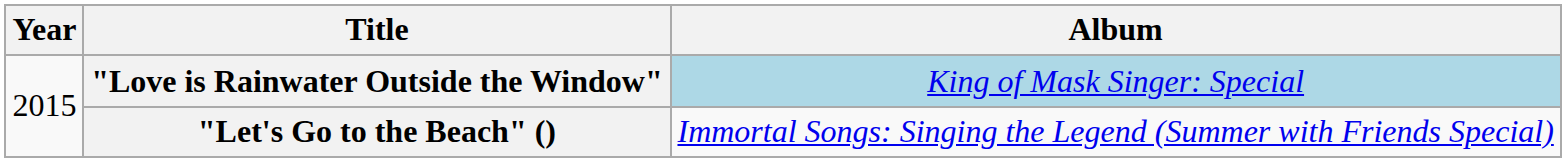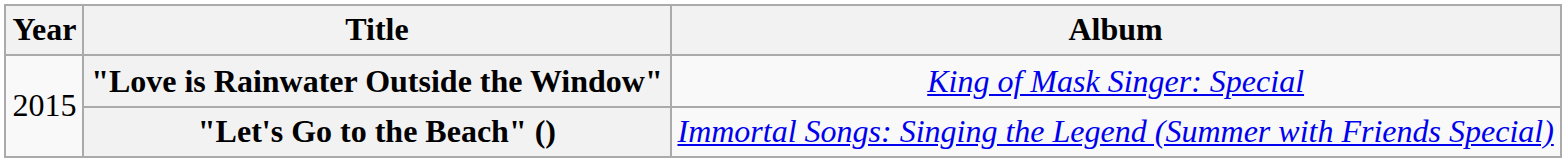"Love is Rainwater Outside the Window" | Album: lightblue background -> no background
